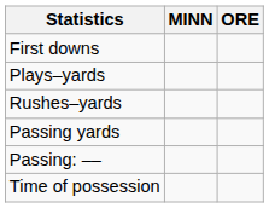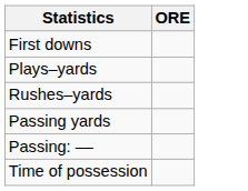- column: MINN
